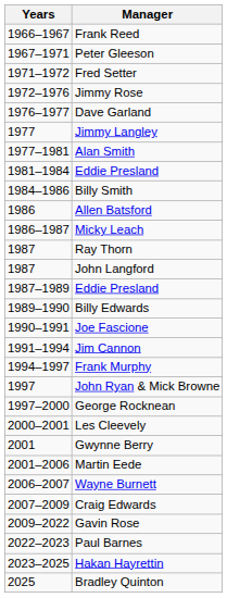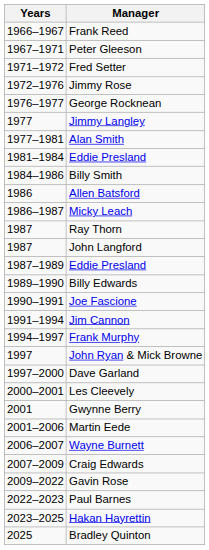row 6 | Manager: Dave Garland -> George Rocknean
row 21 | Manager: George Rocknean -> Dave Garland
